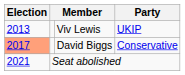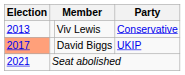Viv Lewis | Party: UKIP -> Conservative
David Biggs | Party: Conservative -> UKIP
